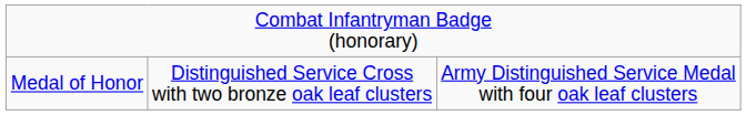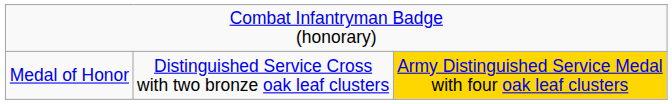Medal of Honor | column 3: no background -> gold background
